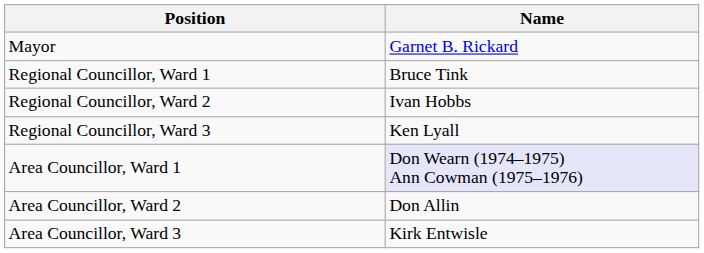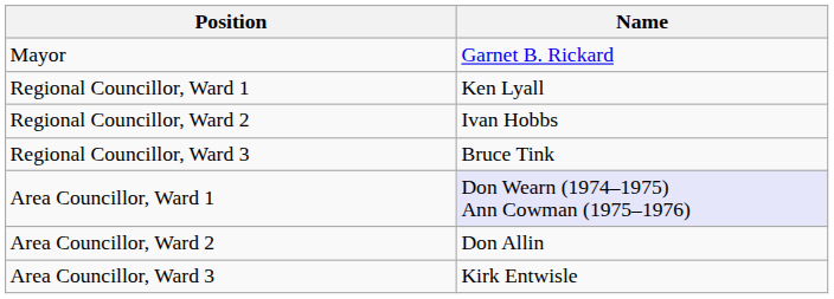Regional Councillor, Ward 1 | Name: Bruce Tink -> Ken Lyall
Regional Councillor, Ward 3 | Name: Ken Lyall -> Bruce Tink
